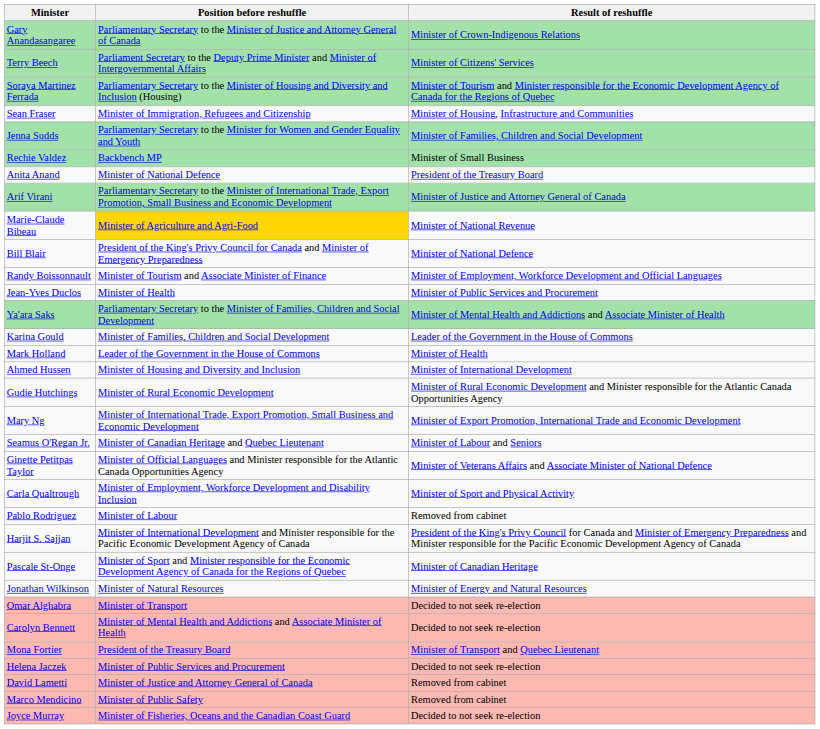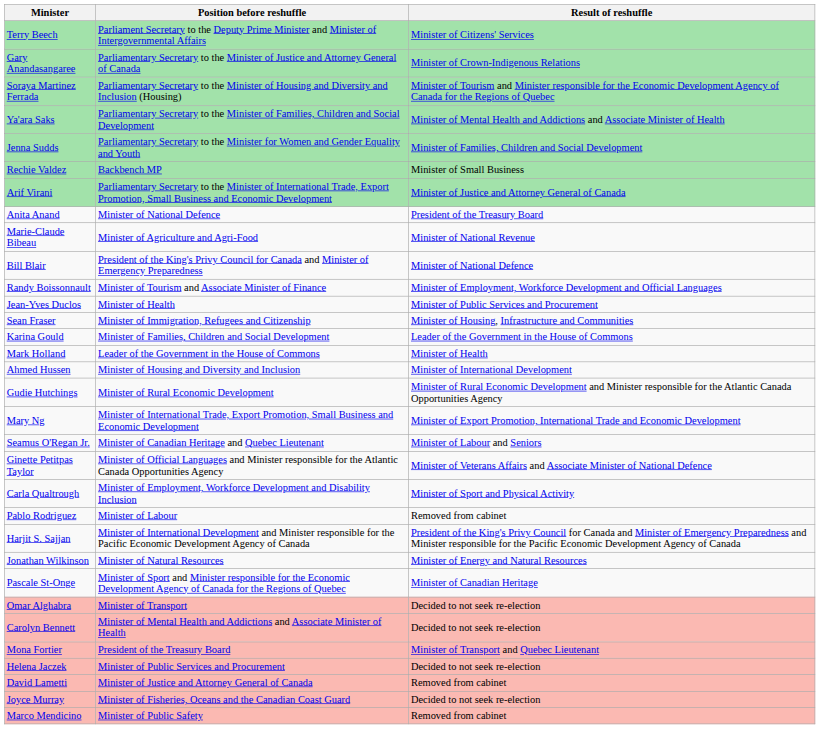rows swapped: Gary Anandasangaree <-> Terry Beech
rows swapped: Ya'ara Saks <-> Sean Fraser
rows swapped: Arif Virani <-> Anita Anand
Marie-Claude Bibeau | Position before reshuffle: gold background -> no background
rows swapped: Pascale St-Onge <-> Jonathan Wilkinson
rows swapped: Marco Mendicino <-> Joyce Murray
